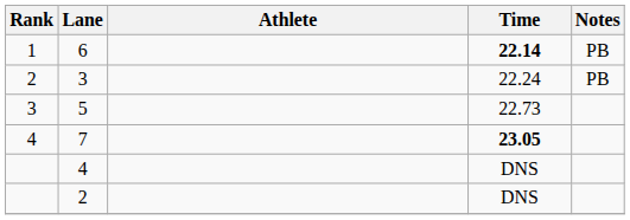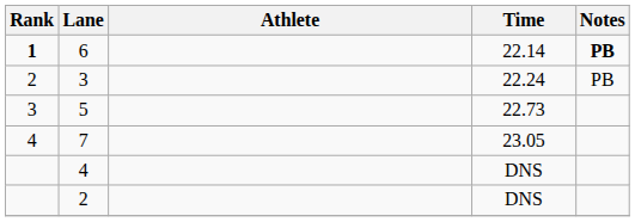6 | Rank: normal -> bold
6 | Time: bold -> normal
6 | Notes: normal -> bold
7 | Time: bold -> normal
